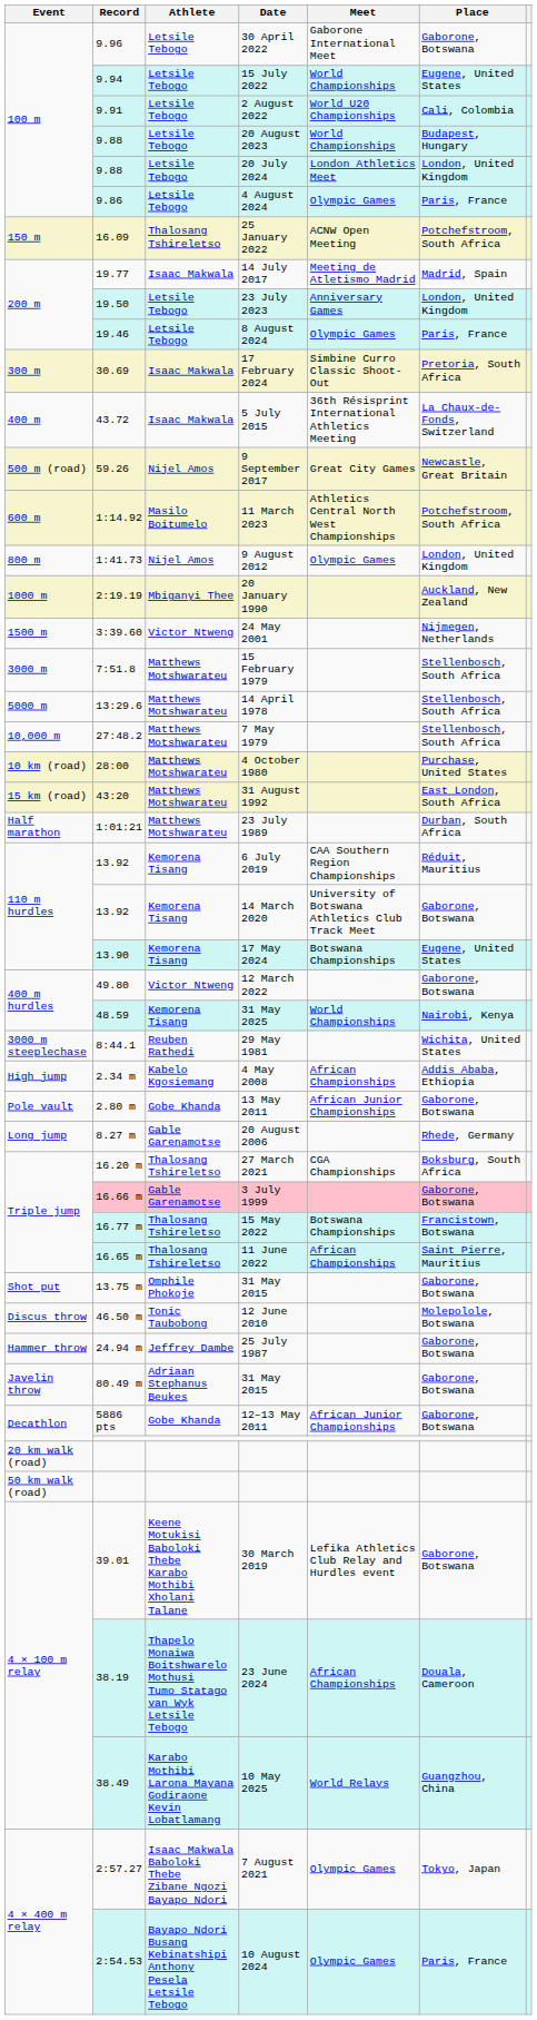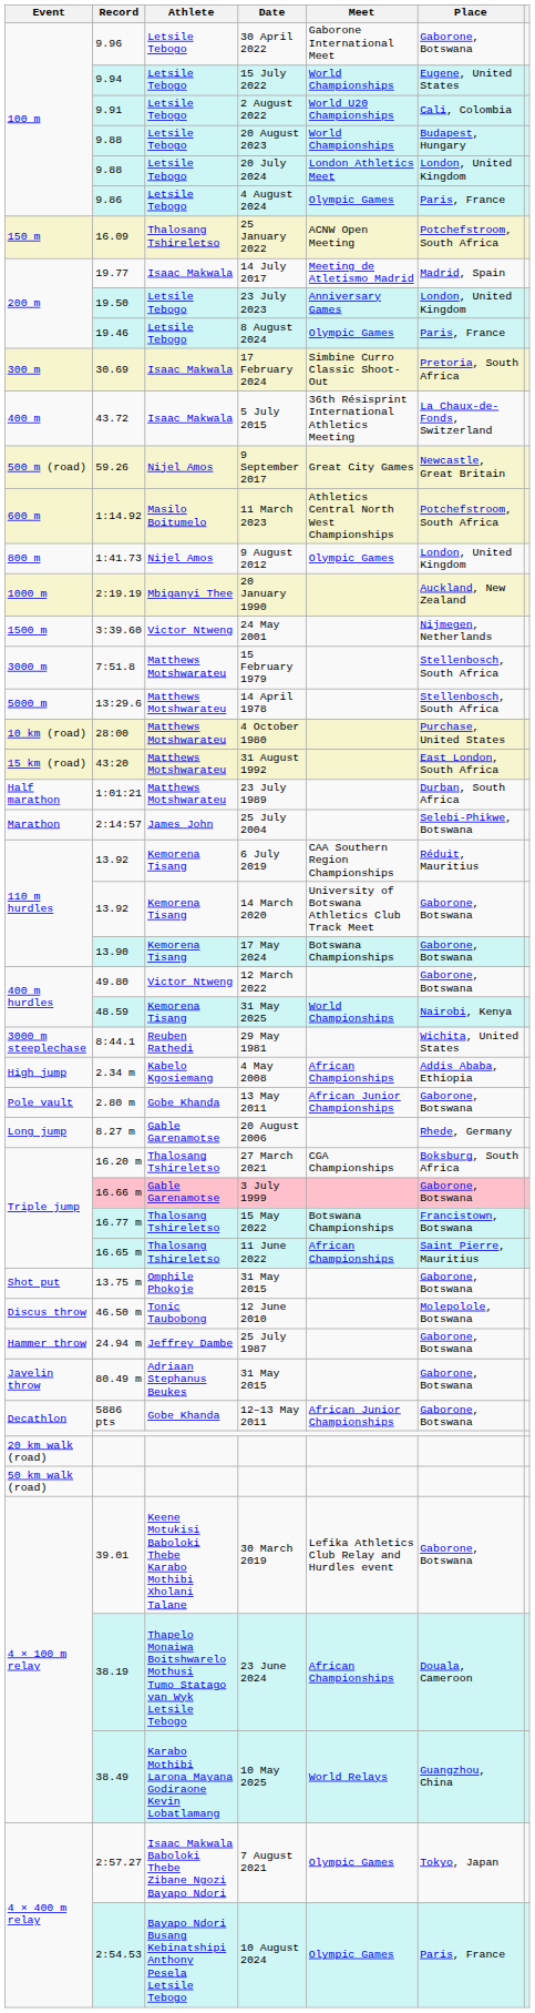- row: 10,000 m | 27:48.2 | Matthews Motshwarateu | 7 May 1979 | Stellenbosch, South Africa
+ row: Marathon | 2:14:57 | James John | 25 July 2004 | Selebi-Phikwe, Botswana
17 May 2024 | Place: Eugene, United States -> Gaborone, Botswana
